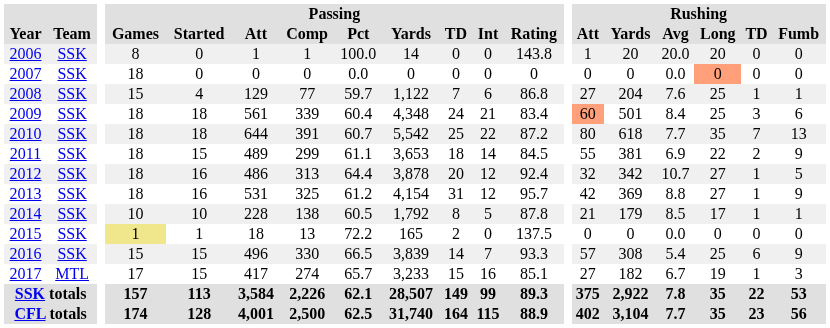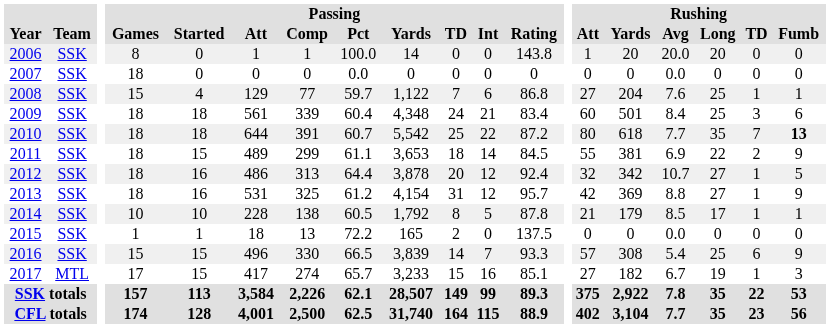2007 | Rushing / Long: lightsalmon background -> no background
2009 | Rushing / Att: lightsalmon background -> no background
2010 | Rushing / Fumb: normal -> bold
2015 | Passing / Games: khaki background -> no background
